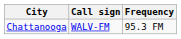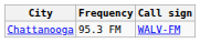columns swapped: Call sign <-> Frequency
